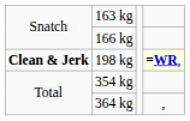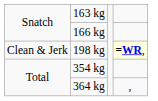198 kg | column 1: bold -> normal
